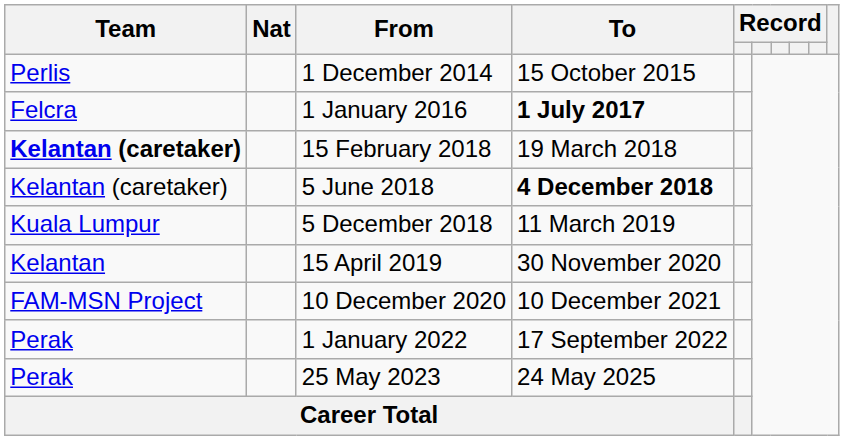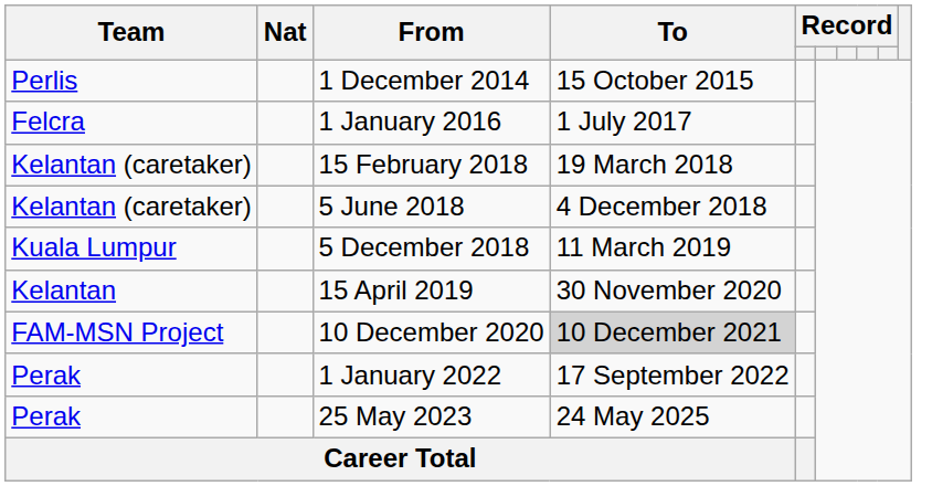1 January 2016 | To: bold -> normal
15 February 2018 | Team: bold -> normal
5 June 2018 | To: bold -> normal
10 December 2020 | To: no background -> lightgrey background
